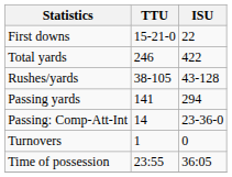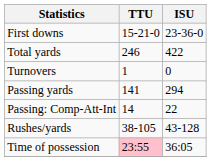First downs | ISU: 22 -> 23-36-0
rows swapped: Rushes/yards <-> Turnovers
Passing: Comp-Att-Int | ISU: 23-36-0 -> 22
Time of possession | TTU: no background -> pink background
